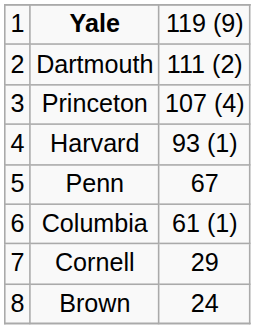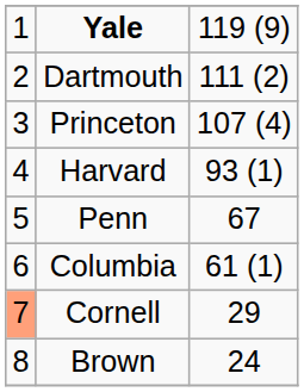Cornell | column 1: no background -> lightsalmon background
